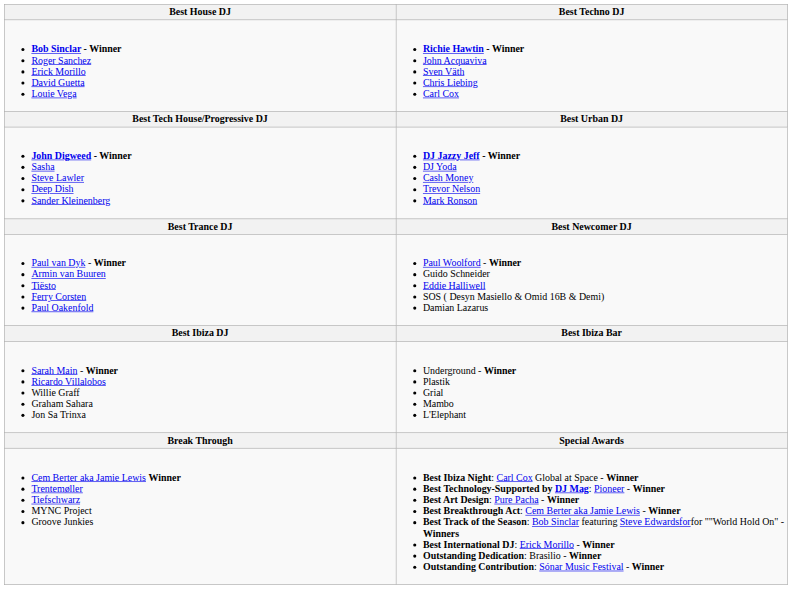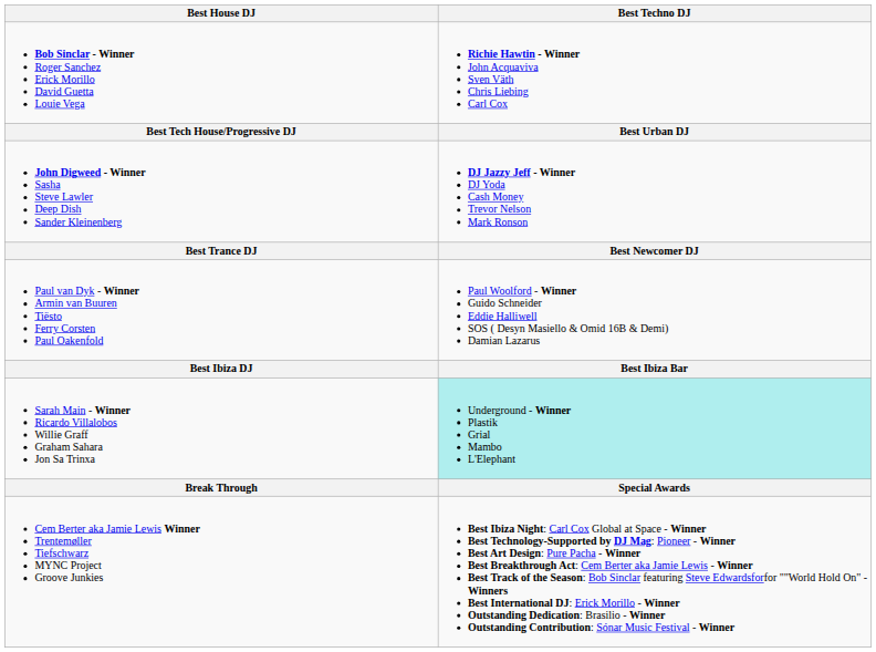row 8 | Best Techno DJ: no background -> paleturquoise background
